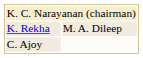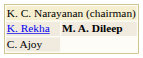K. Rekha | column 2: normal -> bold
